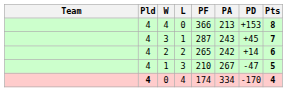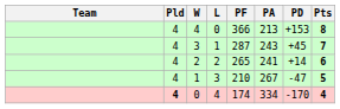row 4 | PA: 242 -> 241
